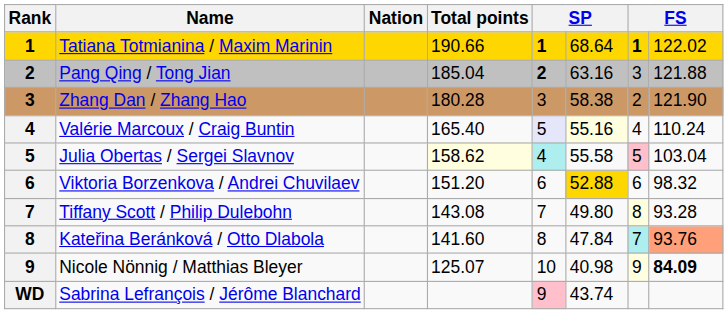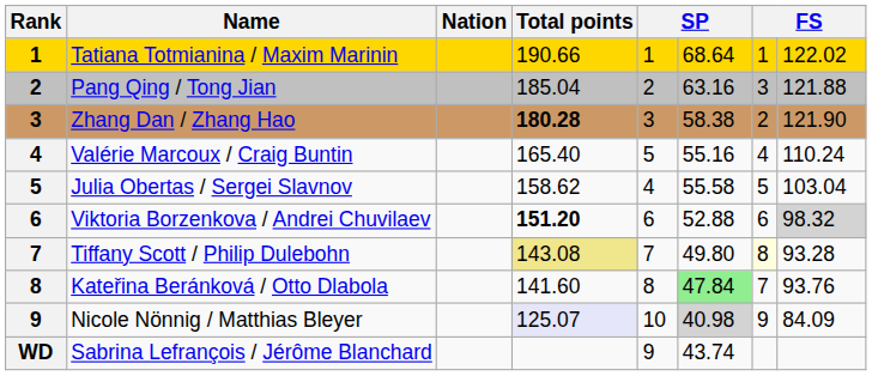Tatiana Totmianina / Maxim Marinin | column 5: bold -> normal
Tatiana Totmianina / Maxim Marinin | column 7: bold -> normal
Pang Qing / Tong Jian | column 5: bold -> normal
Zhang Dan / Zhang Hao | Total points: normal -> bold
Valérie Marcoux / Craig Buntin | column 5: lavender background -> no background
Valérie Marcoux / Craig Buntin | column 6: lightyellow background -> no background
Julia Obertas / Sergei Slavnov | Total points: lightyellow background -> no background
Julia Obertas / Sergei Slavnov | column 5: paleturquoise background -> no background
Julia Obertas / Sergei Slavnov | column 7: pink background -> no background
Viktoria Borzenkova / Andrei Chuvilaev | Total points: normal -> bold
Viktoria Borzenkova / Andrei Chuvilaev | column 6: gold background -> no background
Viktoria Borzenkova / Andrei Chuvilaev | column 8: no background -> lightgrey background
Tiffany Scott / Philip Dulebohn | Total points: no background -> khaki background
Kateřina Beránková / Otto Dlabola | column 6: no background -> lightgreen background
Kateřina Beránková / Otto Dlabola | column 7: paleturquoise background -> no background
Kateřina Beránková / Otto Dlabola | column 8: lightsalmon background -> no background
Nicole Nönnig / Matthias Bleyer | Total points: no background -> lavender background
Nicole Nönnig / Matthias Bleyer | column 6: no background -> lightgrey background
Nicole Nönnig / Matthias Bleyer | column 7: lightyellow background -> no background
Nicole Nönnig / Matthias Bleyer | column 8: bold -> normal
Sabrina Lefrançois / Jérôme Blanchard | column 5: pink background -> no background
